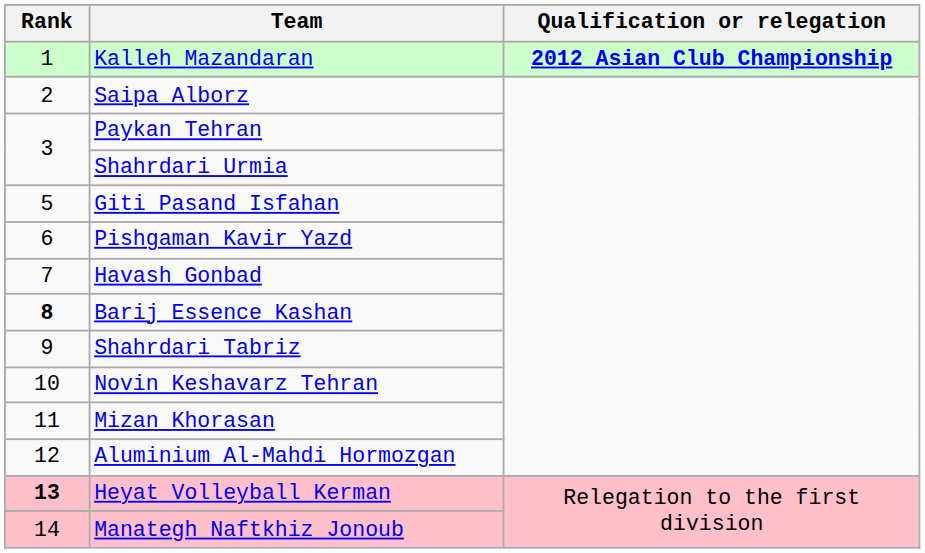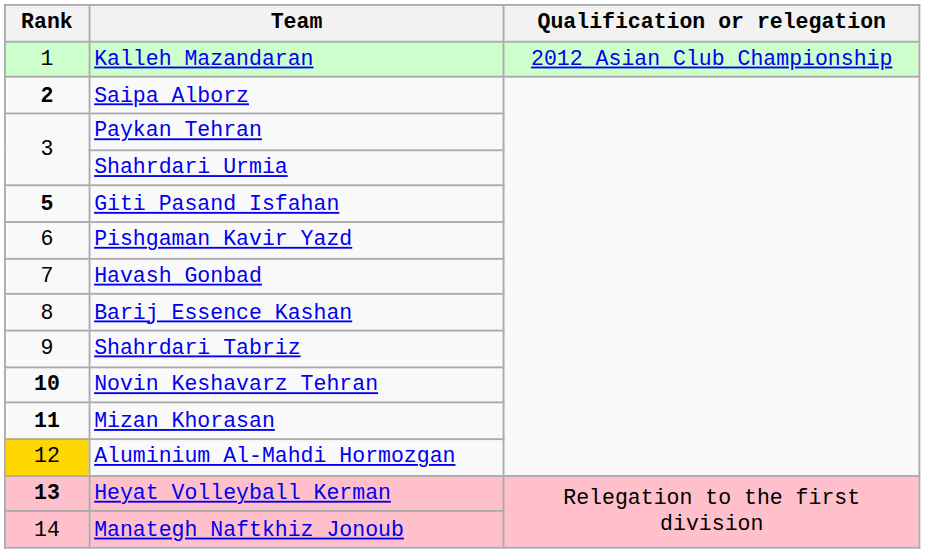Kalleh Mazandaran | Qualification or relegation: bold -> normal
Saipa Alborz | Rank: normal -> bold
Giti Pasand Isfahan | Rank: normal -> bold
Barij Essence Kashan | Rank: bold -> normal
Novin Keshavarz Tehran | Rank: normal -> bold
Mizan Khorasan | Rank: normal -> bold
Aluminium Al-Mahdi Hormozgan | Rank: no background -> gold background
